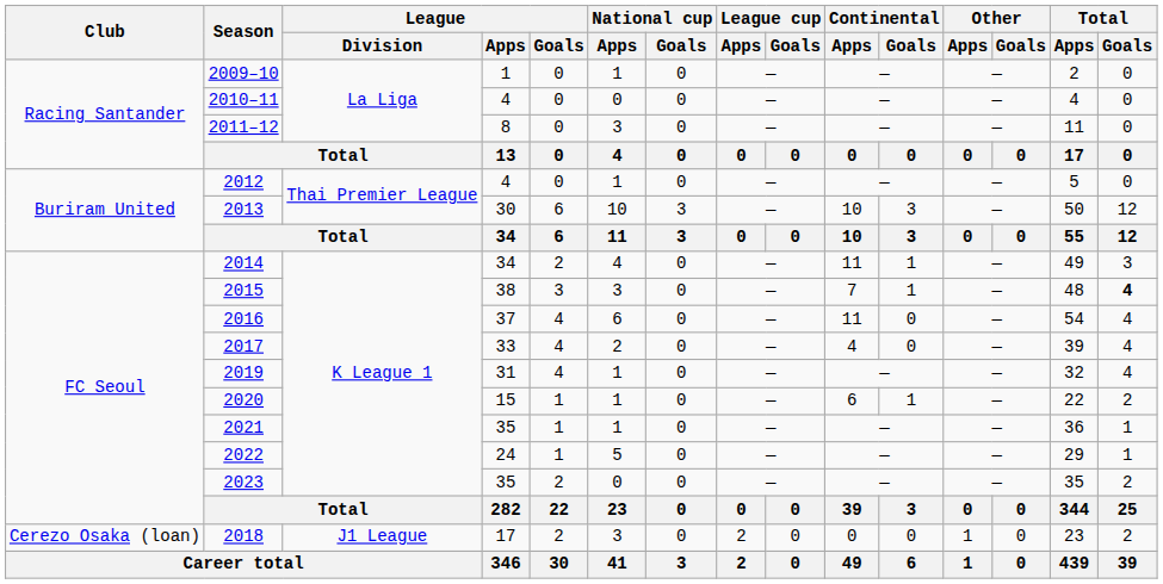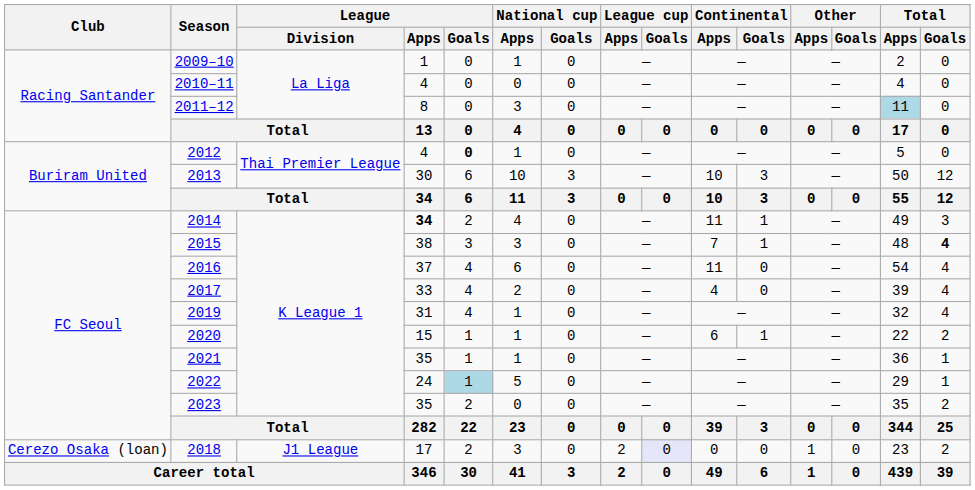2011–12 | Total / Apps: no background -> lightblue background
2012 | League / Goals: normal -> bold
2014 | League / Apps: normal -> bold
2022 | League / Goals: no background -> lightblue background
2018 | League cup / Goals: no background -> lavender background
